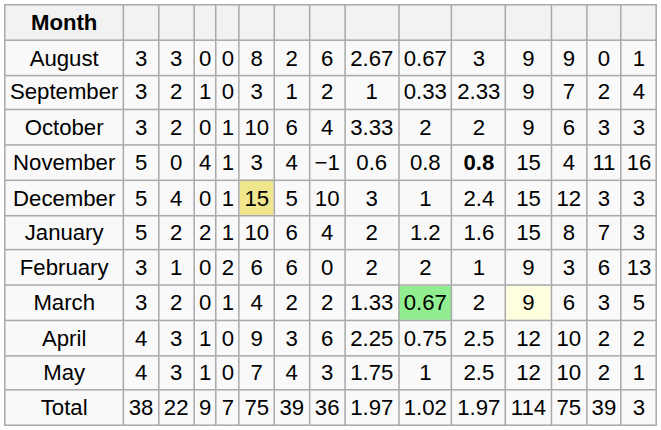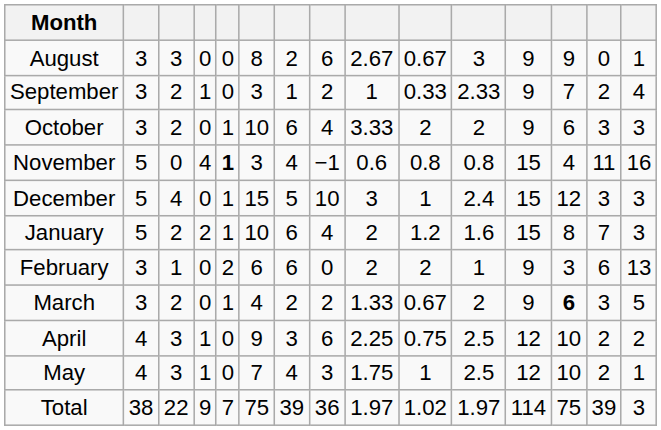November | column 5: normal -> bold
November | column 11: bold -> normal
December | column 6: khaki background -> no background
March | column 10: lightgreen background -> no background
March | column 12: lightyellow background -> no background
March | column 13: normal -> bold
